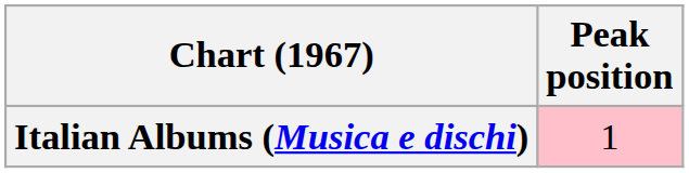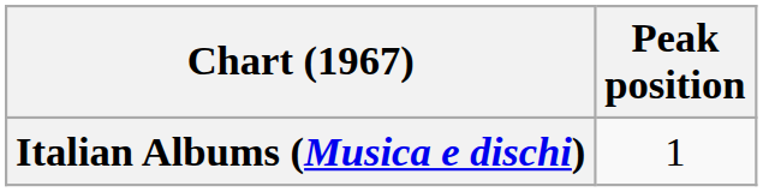Italian Albums (Musica e dischi) | Peak position: pink background -> no background
